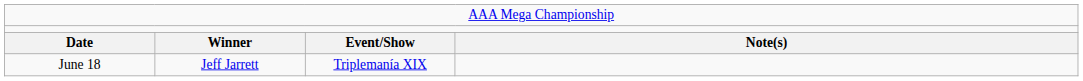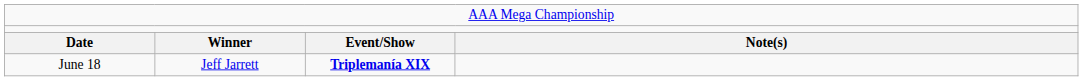June 18 | column 3: normal -> bold
